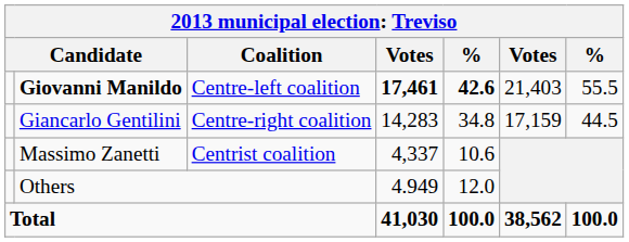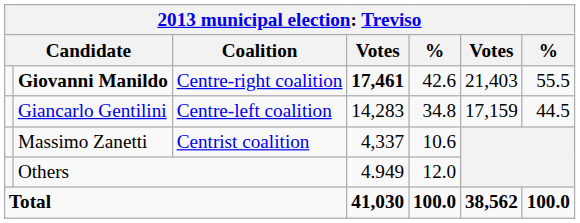Giovanni Manildo | Coalition: Centre-left coalition -> Centre-right coalition
Giovanni Manildo | column 5: bold -> normal
Giancarlo Gentilini | Coalition: Centre-right coalition -> Centre-left coalition
